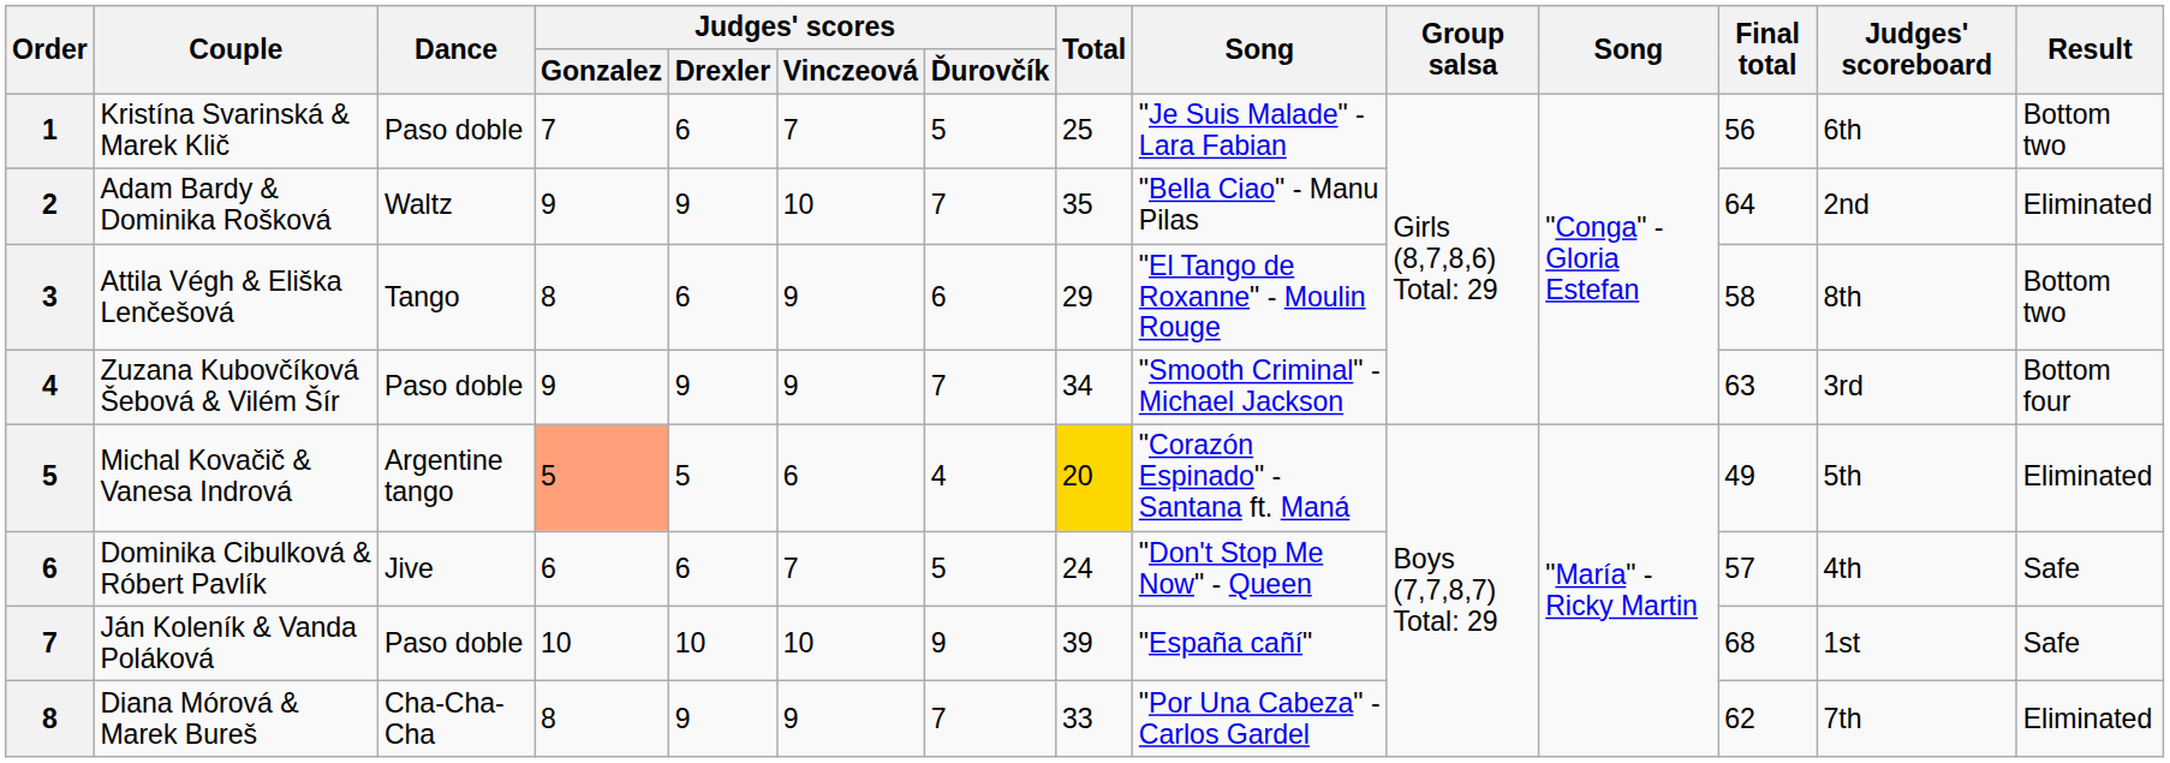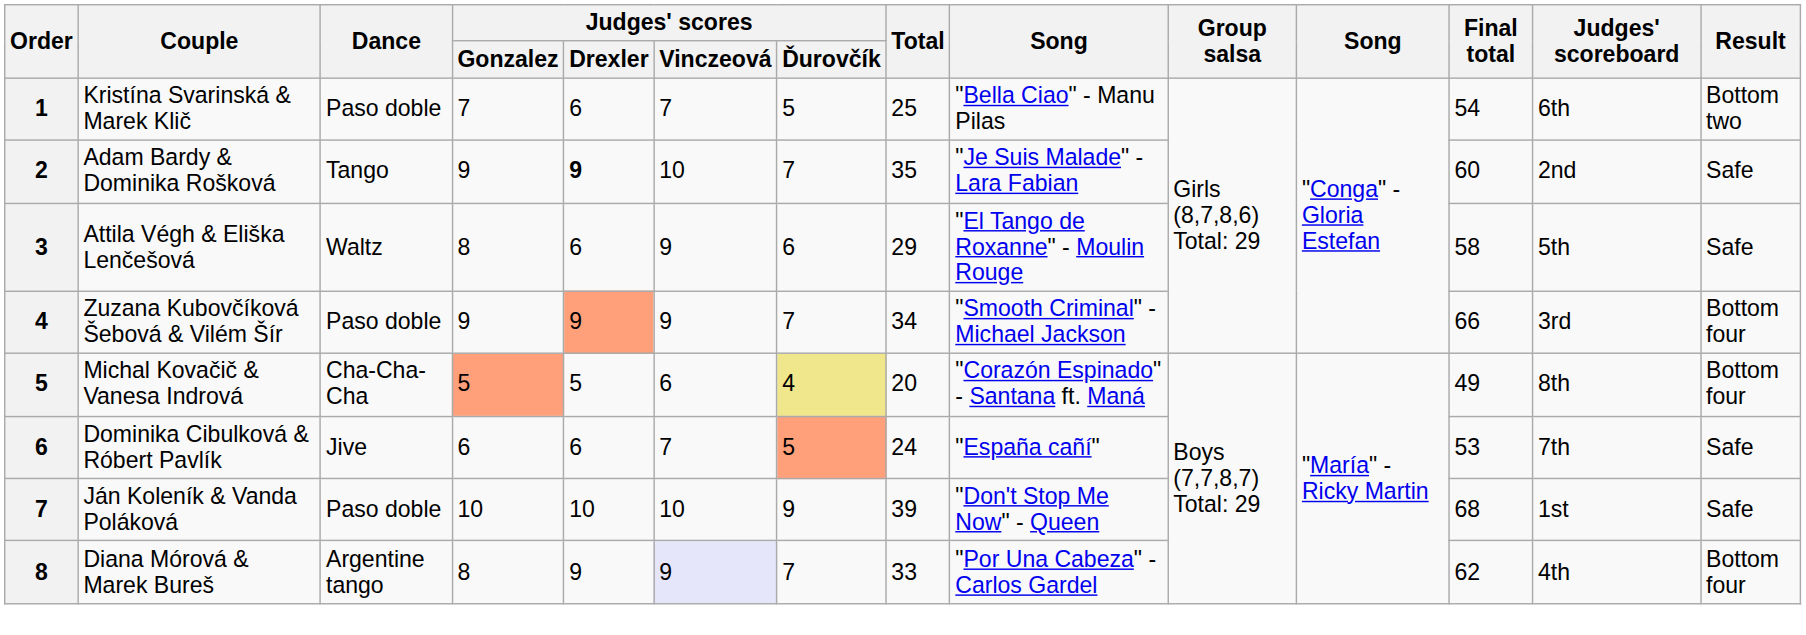Kristína Svarinská & Marek Klič | column 9: "Je Suis Malade" - Lara Fabian -> "Bella Ciao" - Manu Pilas
Kristína Svarinská & Marek Klič | Final total: 56 -> 54
Adam Bardy & Dominika Rošková | Dance: Waltz -> Tango
Adam Bardy & Dominika Rošková | Judges' scores / Drexler: normal -> bold
Adam Bardy & Dominika Rošková | column 9: "Bella Ciao" - Manu Pilas -> "Je Suis Malade" - Lara Fabian
Adam Bardy & Dominika Rošková | Final total: 64 -> 60
Adam Bardy & Dominika Rošková | Result: Eliminated -> Safe
Attila Végh & Eliška Lenčešová | Dance: Tango -> Waltz
Attila Végh & Eliška Lenčešová | Judges' scoreboard: 8th -> 5th
Attila Végh & Eliška Lenčešová | Result: Bottom two -> Safe
Zuzana Kubovčíková Šebová & Vilém Šír | Judges' scores / Drexler: no background -> lightsalmon background
Zuzana Kubovčíková Šebová & Vilém Šír | Final total: 63 -> 66
Michal Kovačič & Vanesa Indrová | Dance: Argentine tango -> Cha-Cha-Cha
Michal Kovačič & Vanesa Indrová | Judges' scores / Ďurovčík: no background -> khaki background
Michal Kovačič & Vanesa Indrová | Total: gold background -> no background
Michal Kovačič & Vanesa Indrová | Judges' scoreboard: 5th -> 8th
Michal Kovačič & Vanesa Indrová | Result: Eliminated -> Bottom four
Dominika Cibulková & Róbert Pavlík | Judges' scores / Ďurovčík: no background -> lightsalmon background
Dominika Cibulková & Róbert Pavlík | column 9: "Don't Stop Me Now" - Queen -> "España cañí"
Dominika Cibulková & Róbert Pavlík | Final total: 57 -> 53
Dominika Cibulková & Róbert Pavlík | Judges' scoreboard: 4th -> 7th
Ján Koleník & Vanda Poláková | column 9: "España cañí" -> "Don't Stop Me Now" - Queen
Diana Mórová & Marek Bureš | Dance: Cha-Cha-Cha -> Argentine tango
Diana Mórová & Marek Bureš | Judges' scores / Vinczeová: no background -> lavender background
Diana Mórová & Marek Bureš | Judges' scoreboard: 7th -> 4th
Diana Mórová & Marek Bureš | Result: Eliminated -> Bottom four
